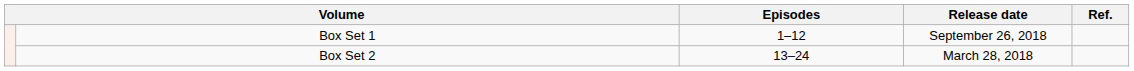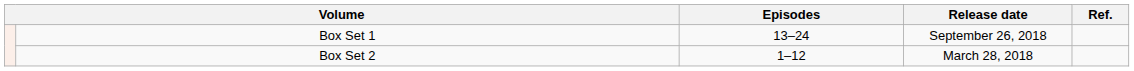Box Set 1 | Episodes: 1–12 -> 13–24
Box Set 2 | Episodes: 13–24 -> 1–12
